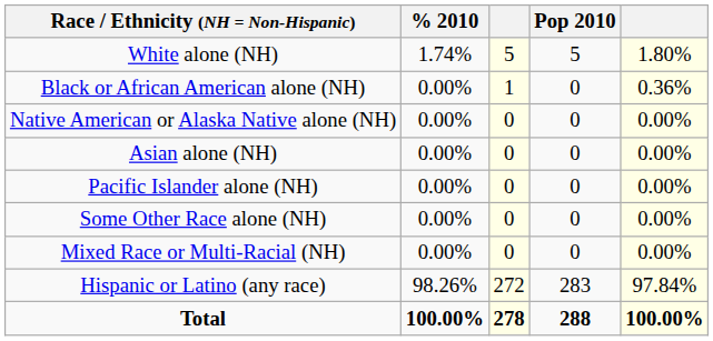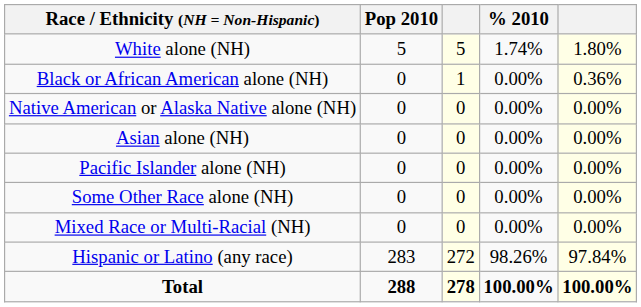columns swapped: Pop 2010 <-> % 2010
